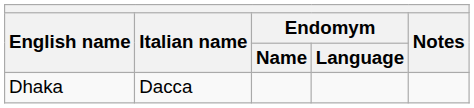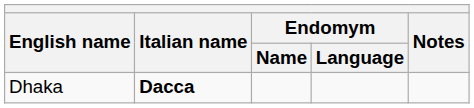Dhaka | Italian name: normal -> bold
